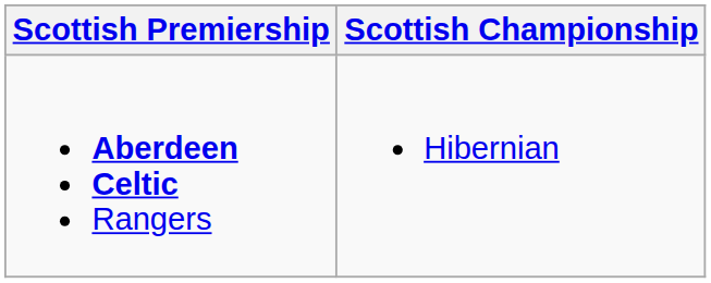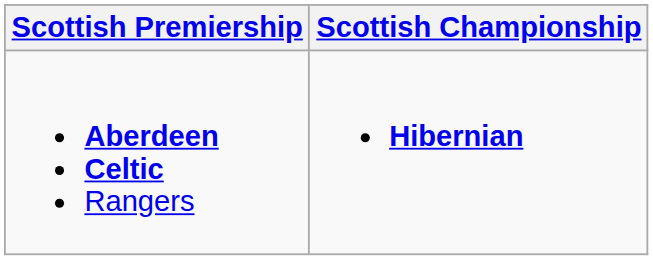Aberdeen Celtic Rangers | Scottish Championship: normal -> bold
